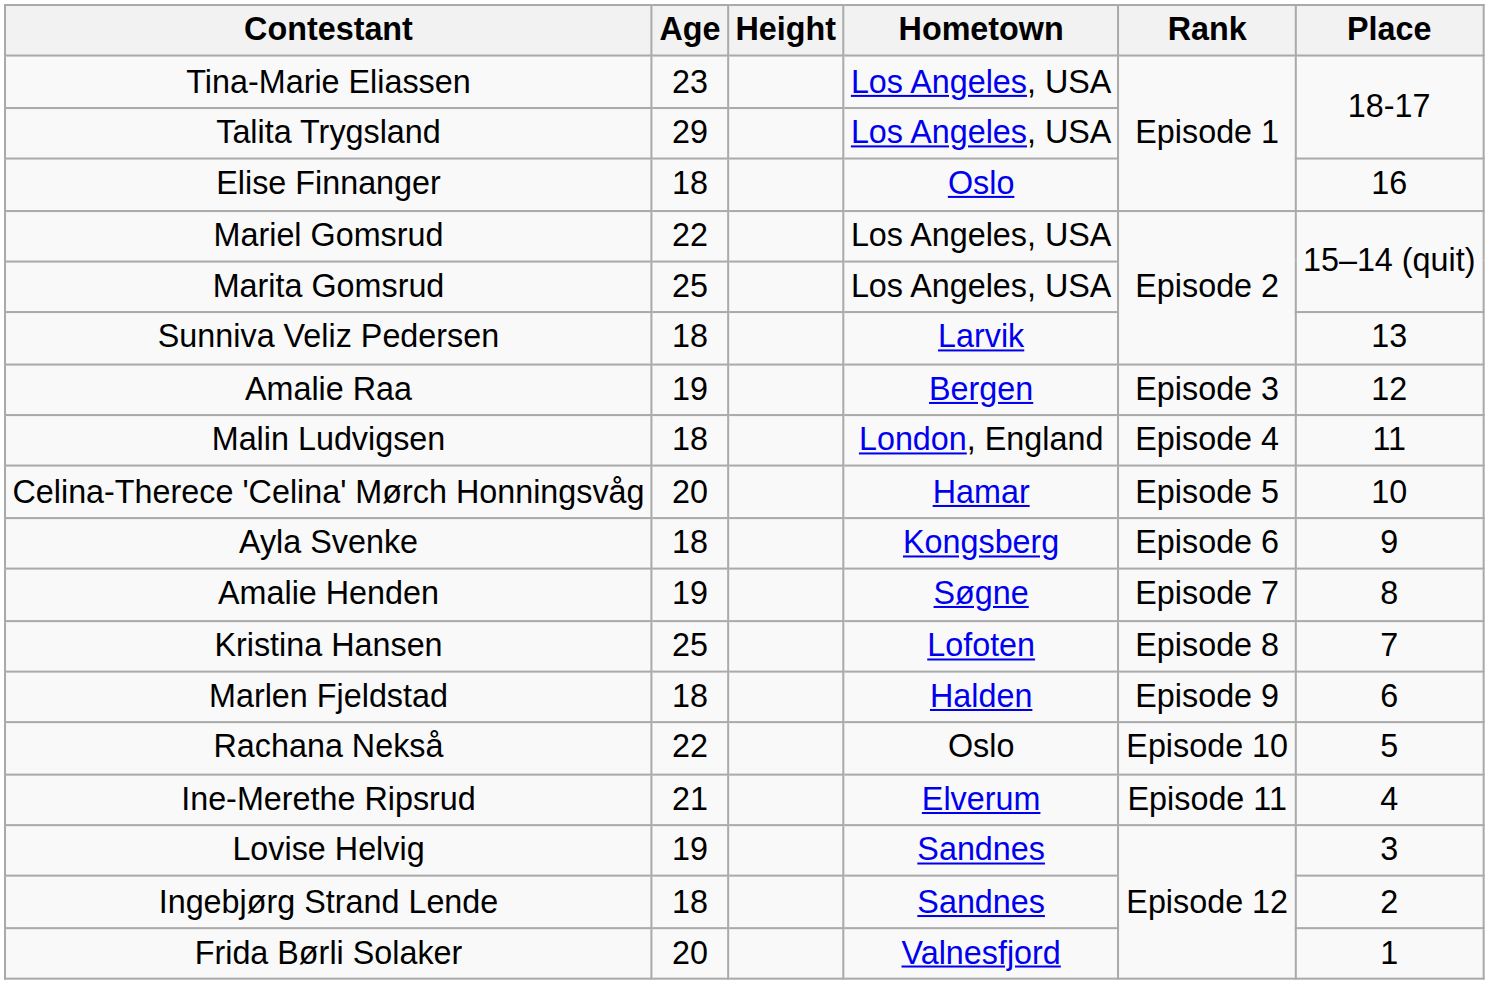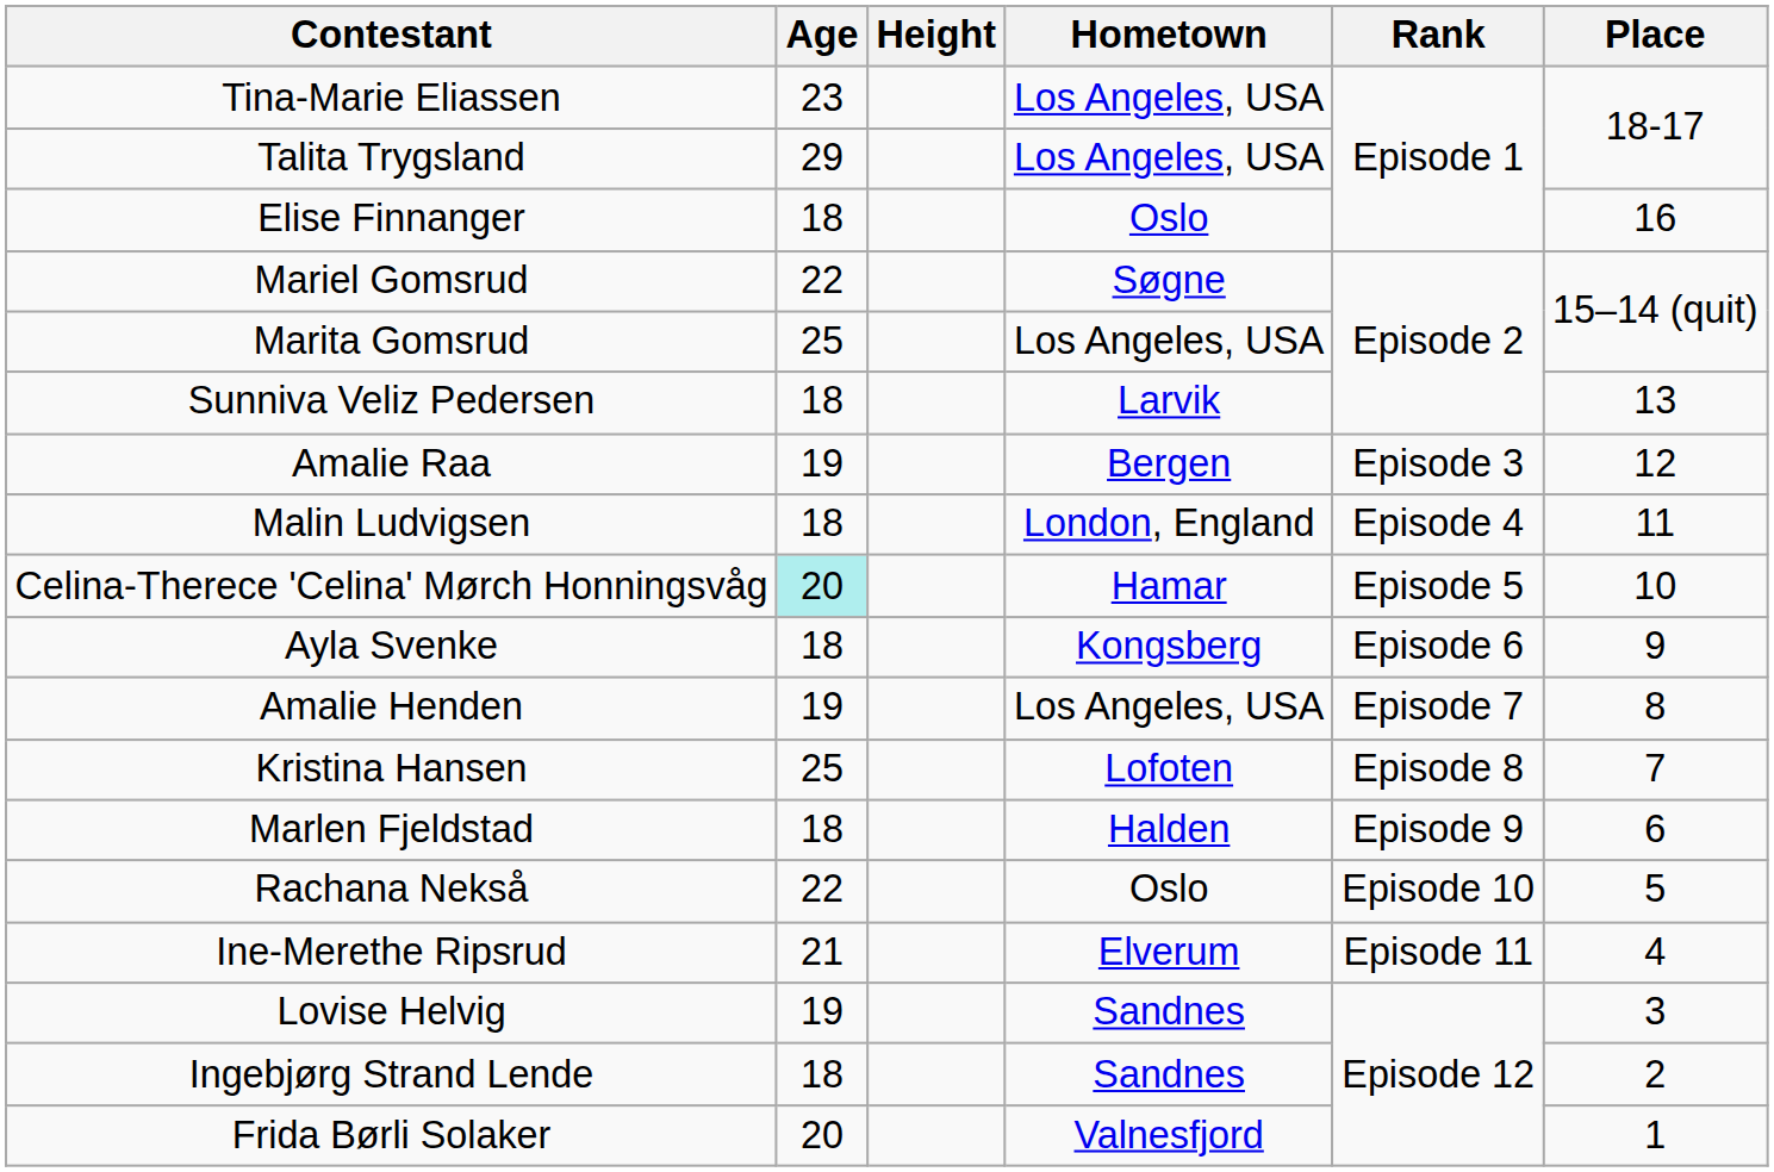Mariel Gomsrud | Hometown: Los Angeles, USA -> Søgne
Celina-Therece 'Celina' Mørch Honningsvåg | Age: no background -> paleturquoise background
Amalie Henden | Hometown: Søgne -> Los Angeles, USA
